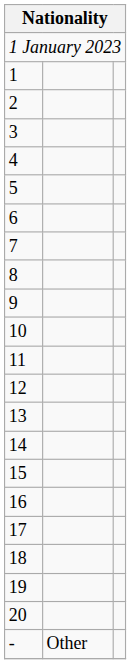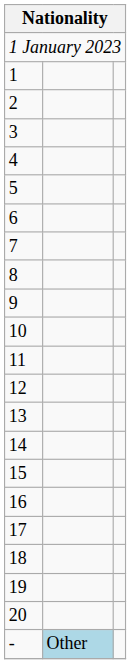- | column 2: no background -> lightblue background
